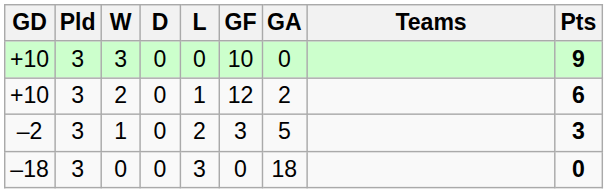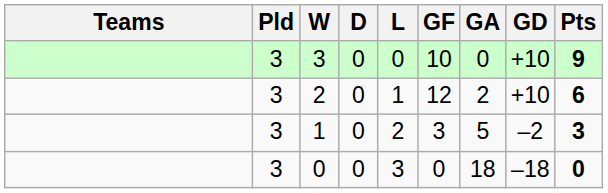columns swapped: Teams <-> GD
